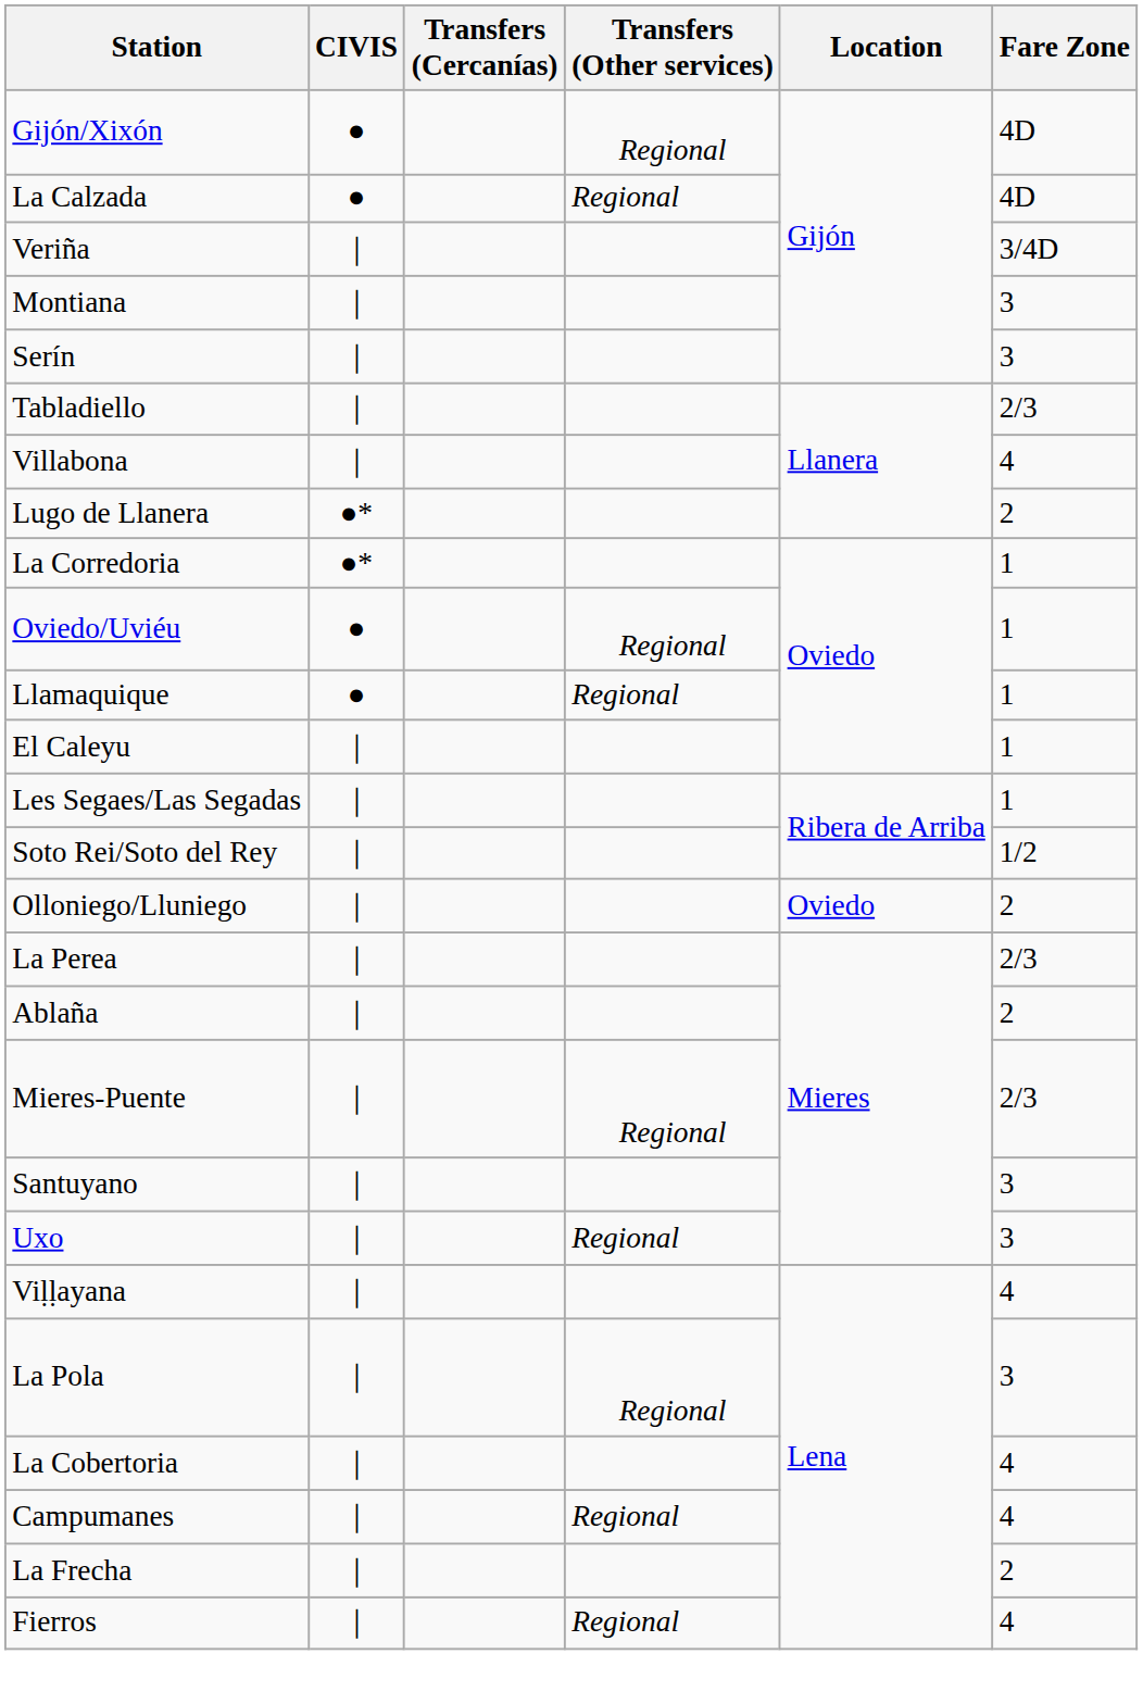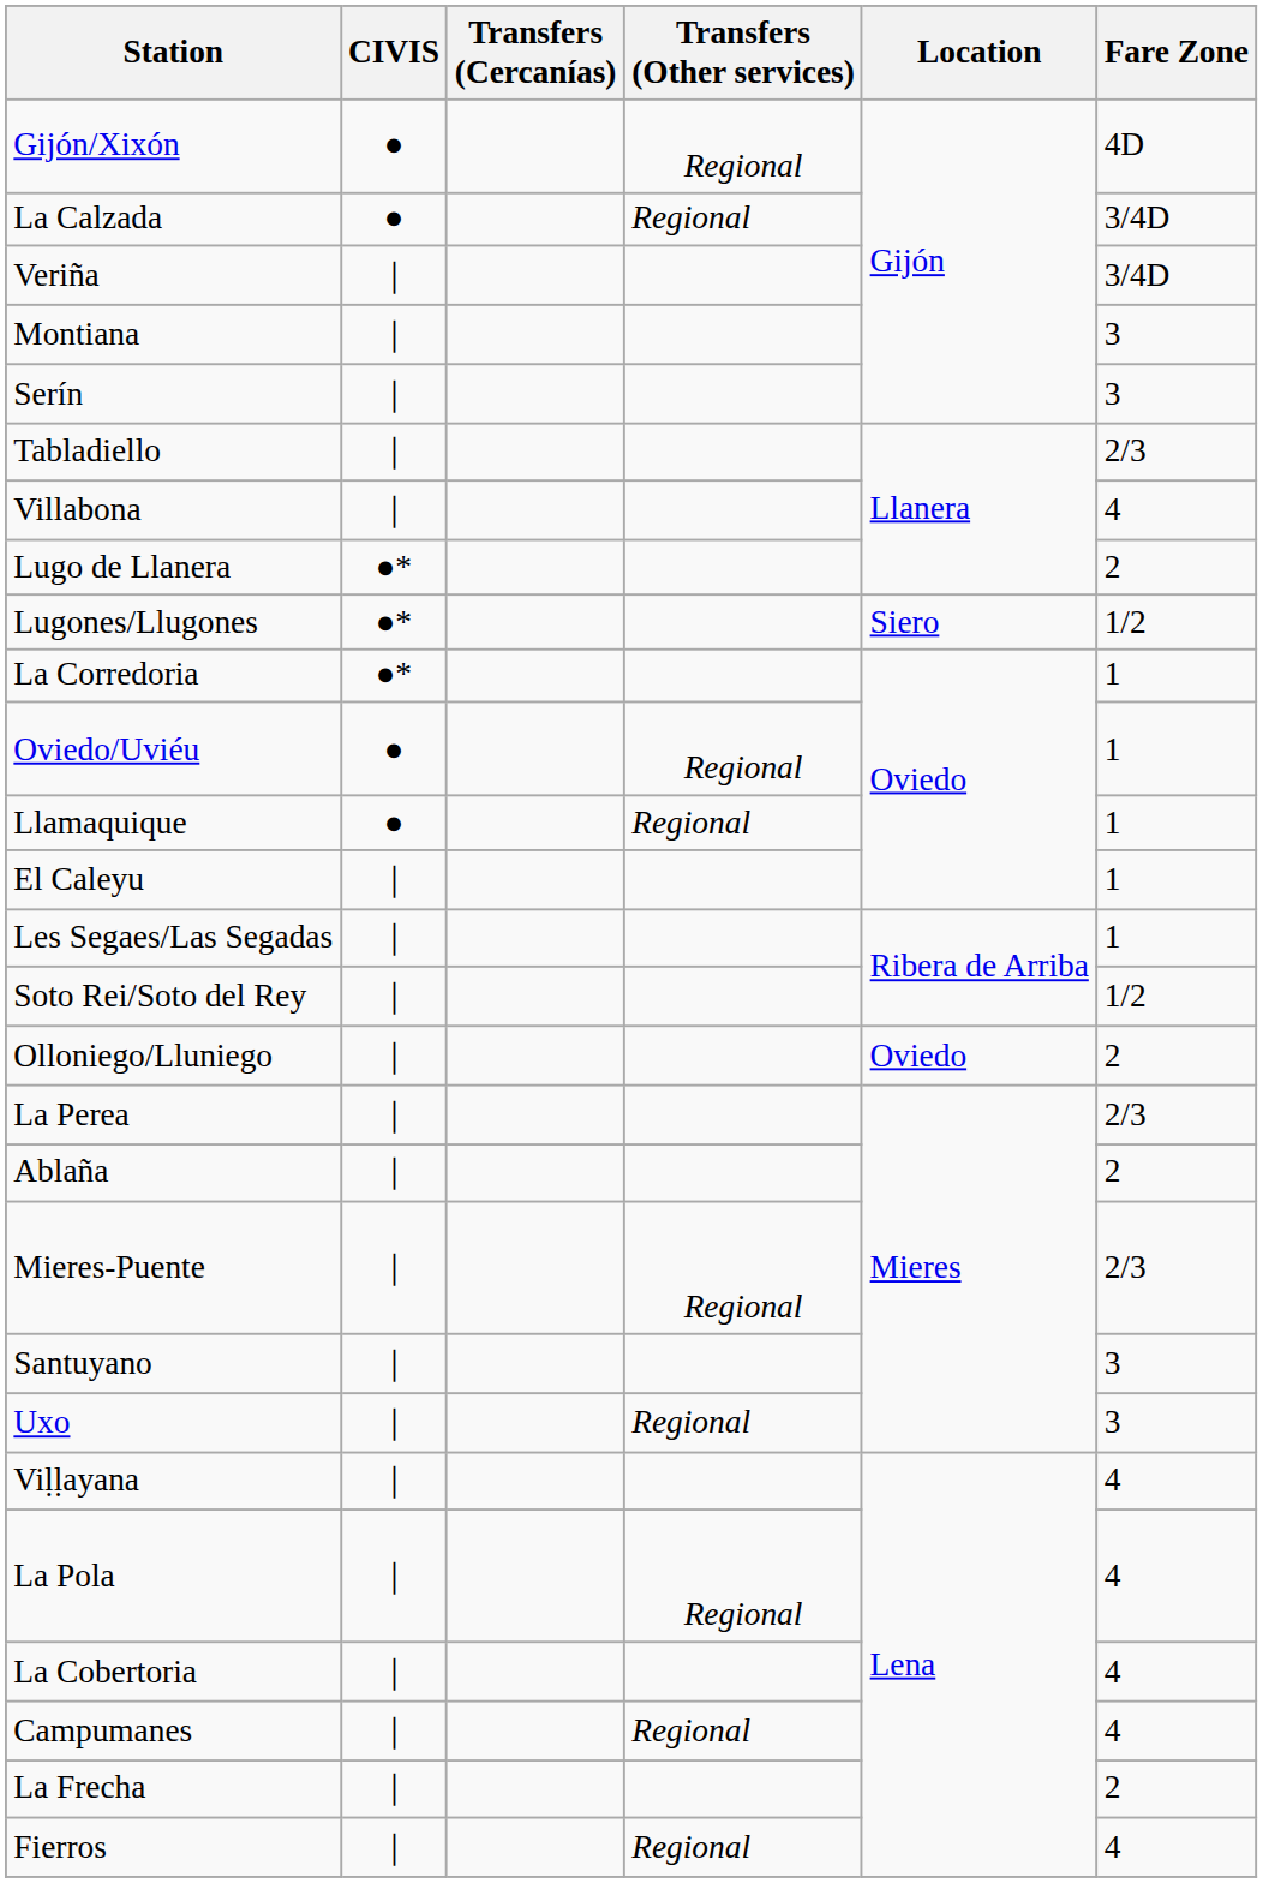La Calzada | Fare Zone: 4D -> 3/4D
+ row: Lugones/Llugones | ●* | Siero | 1/2
La Pola | Fare Zone: 3 -> 4
